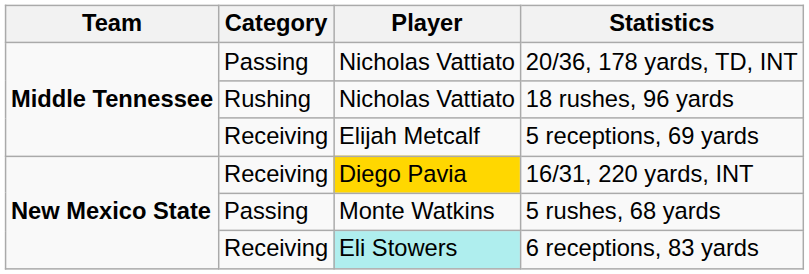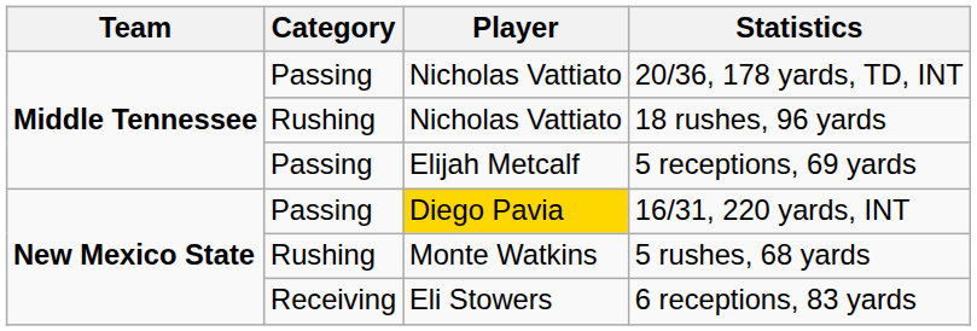5 receptions, 69 yards | Category: Receiving -> Passing
16/31, 220 yards, INT | Category: Receiving -> Passing
5 rushes, 68 yards | Category: Passing -> Rushing
6 receptions, 83 yards | Player: paleturquoise background -> no background
